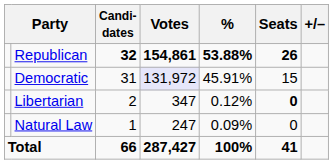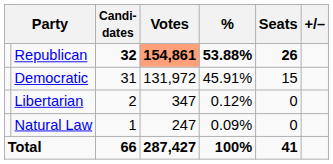Republican | Votes: no background -> lightsalmon background
Democratic | Votes: lavender background -> no background
Libertarian | Seats: bold -> normal
